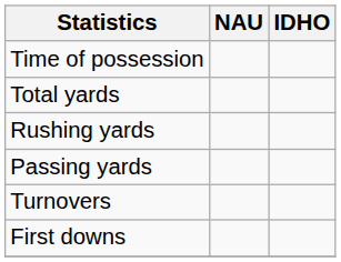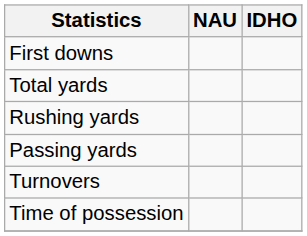rows swapped: First downs <-> Time of possession
